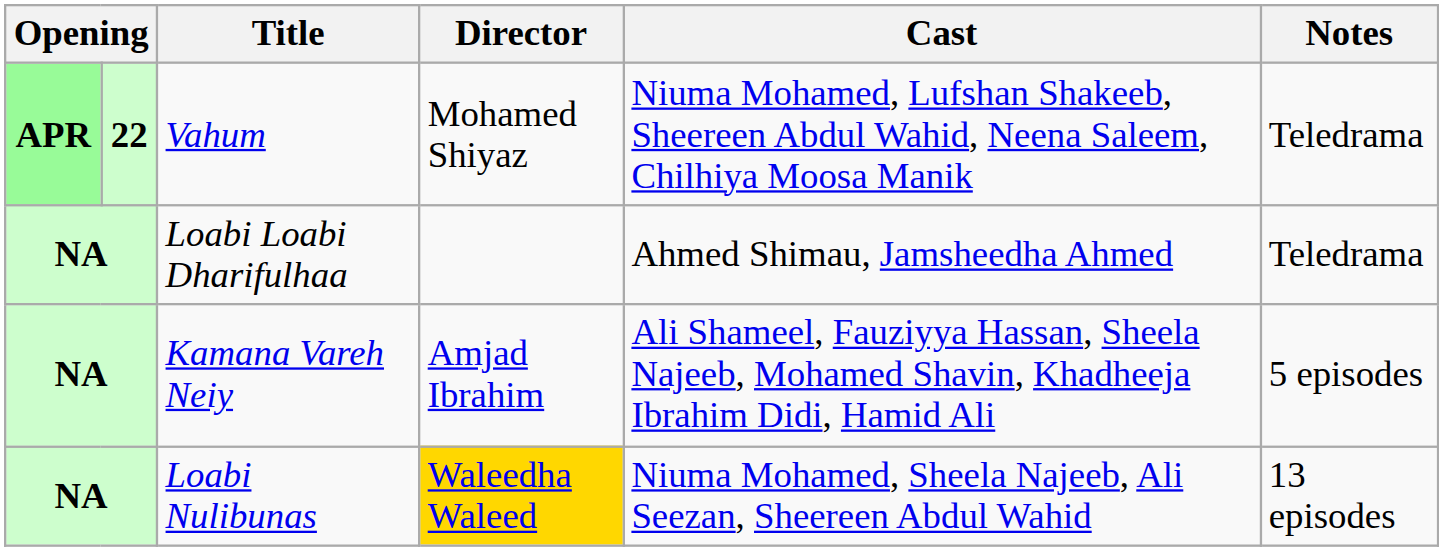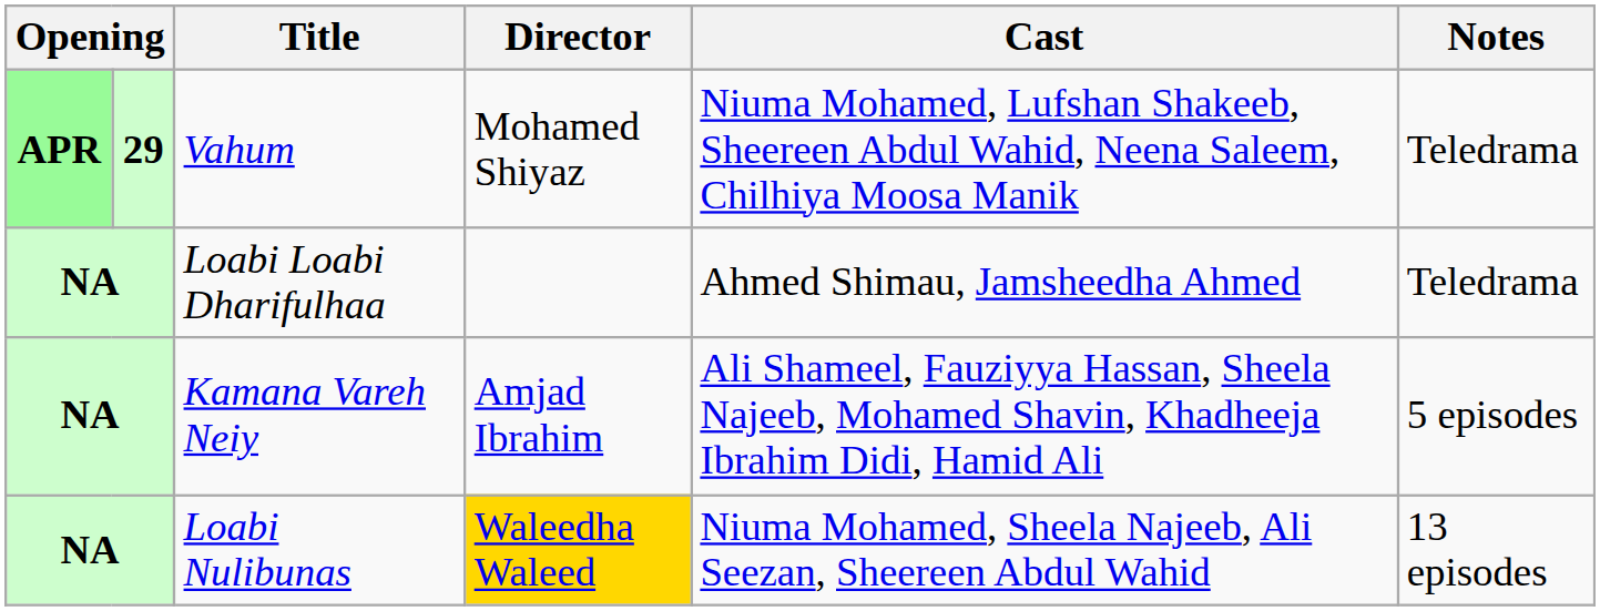Vahum | column 2: 22 -> 29
